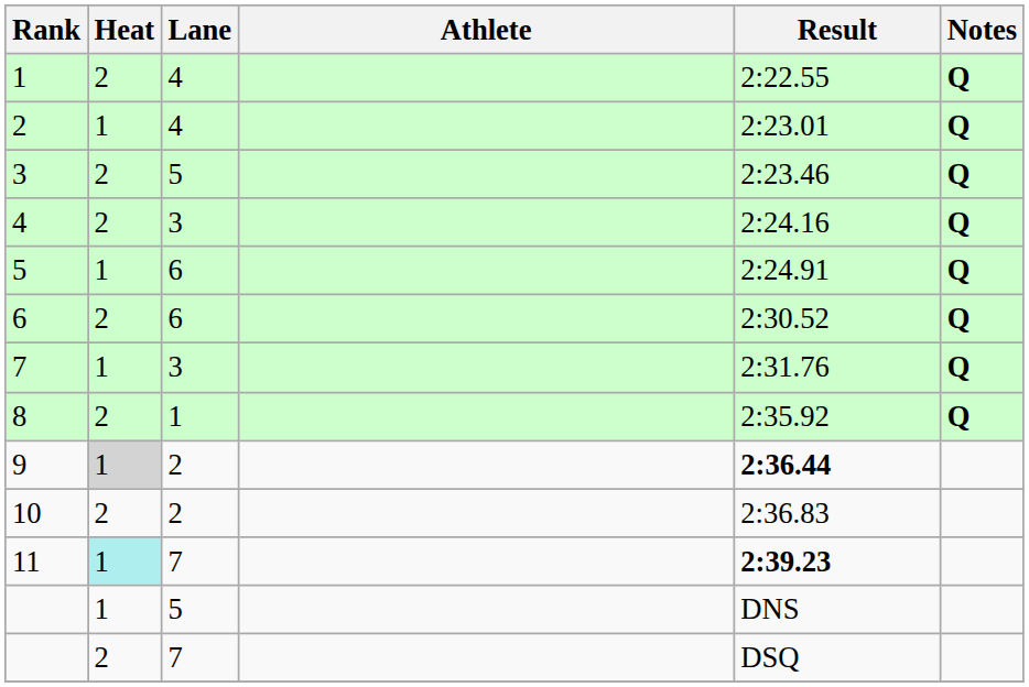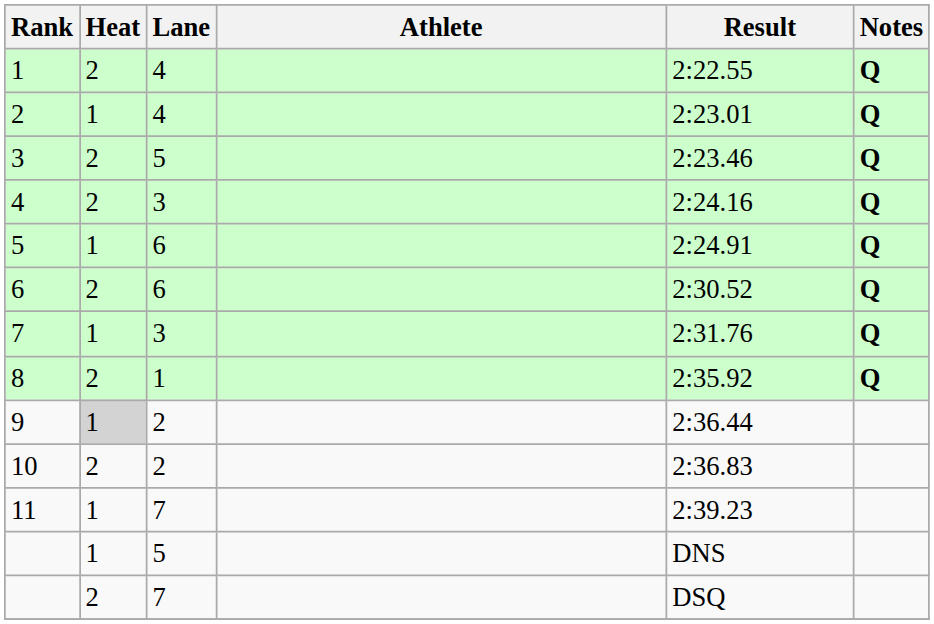9 | Result: bold -> normal
11 | Heat: paleturquoise background -> no background
11 | Result: bold -> normal
